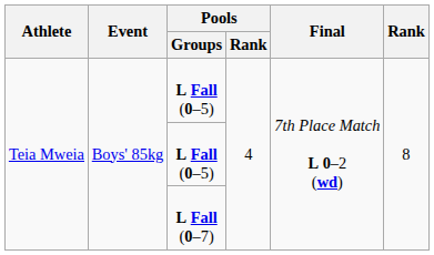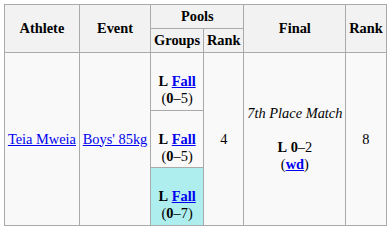L Fall (0–7) | Pools / Groups: no background -> paleturquoise background
